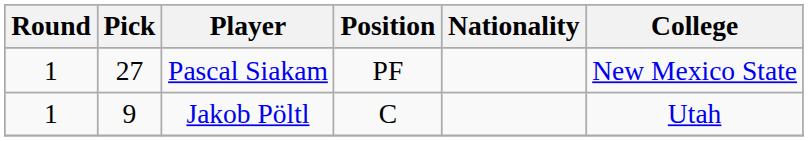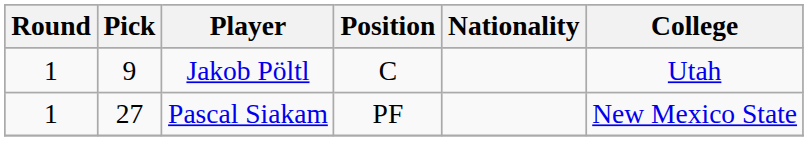rows swapped: Jakob Pöltl <-> Pascal Siakam
